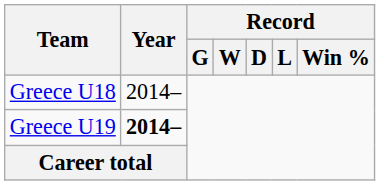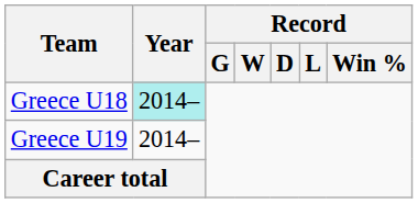Greece U18 | Year: no background -> paleturquoise background
Greece U19 | Year: bold -> normal
